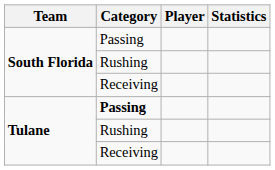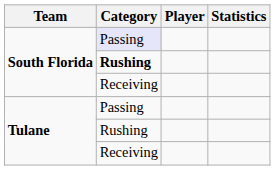South Florida / Passing | Category: no background -> lavender background
South Florida / Rushing | Category: normal -> bold
Tulane / Passing | Category: bold -> normal
